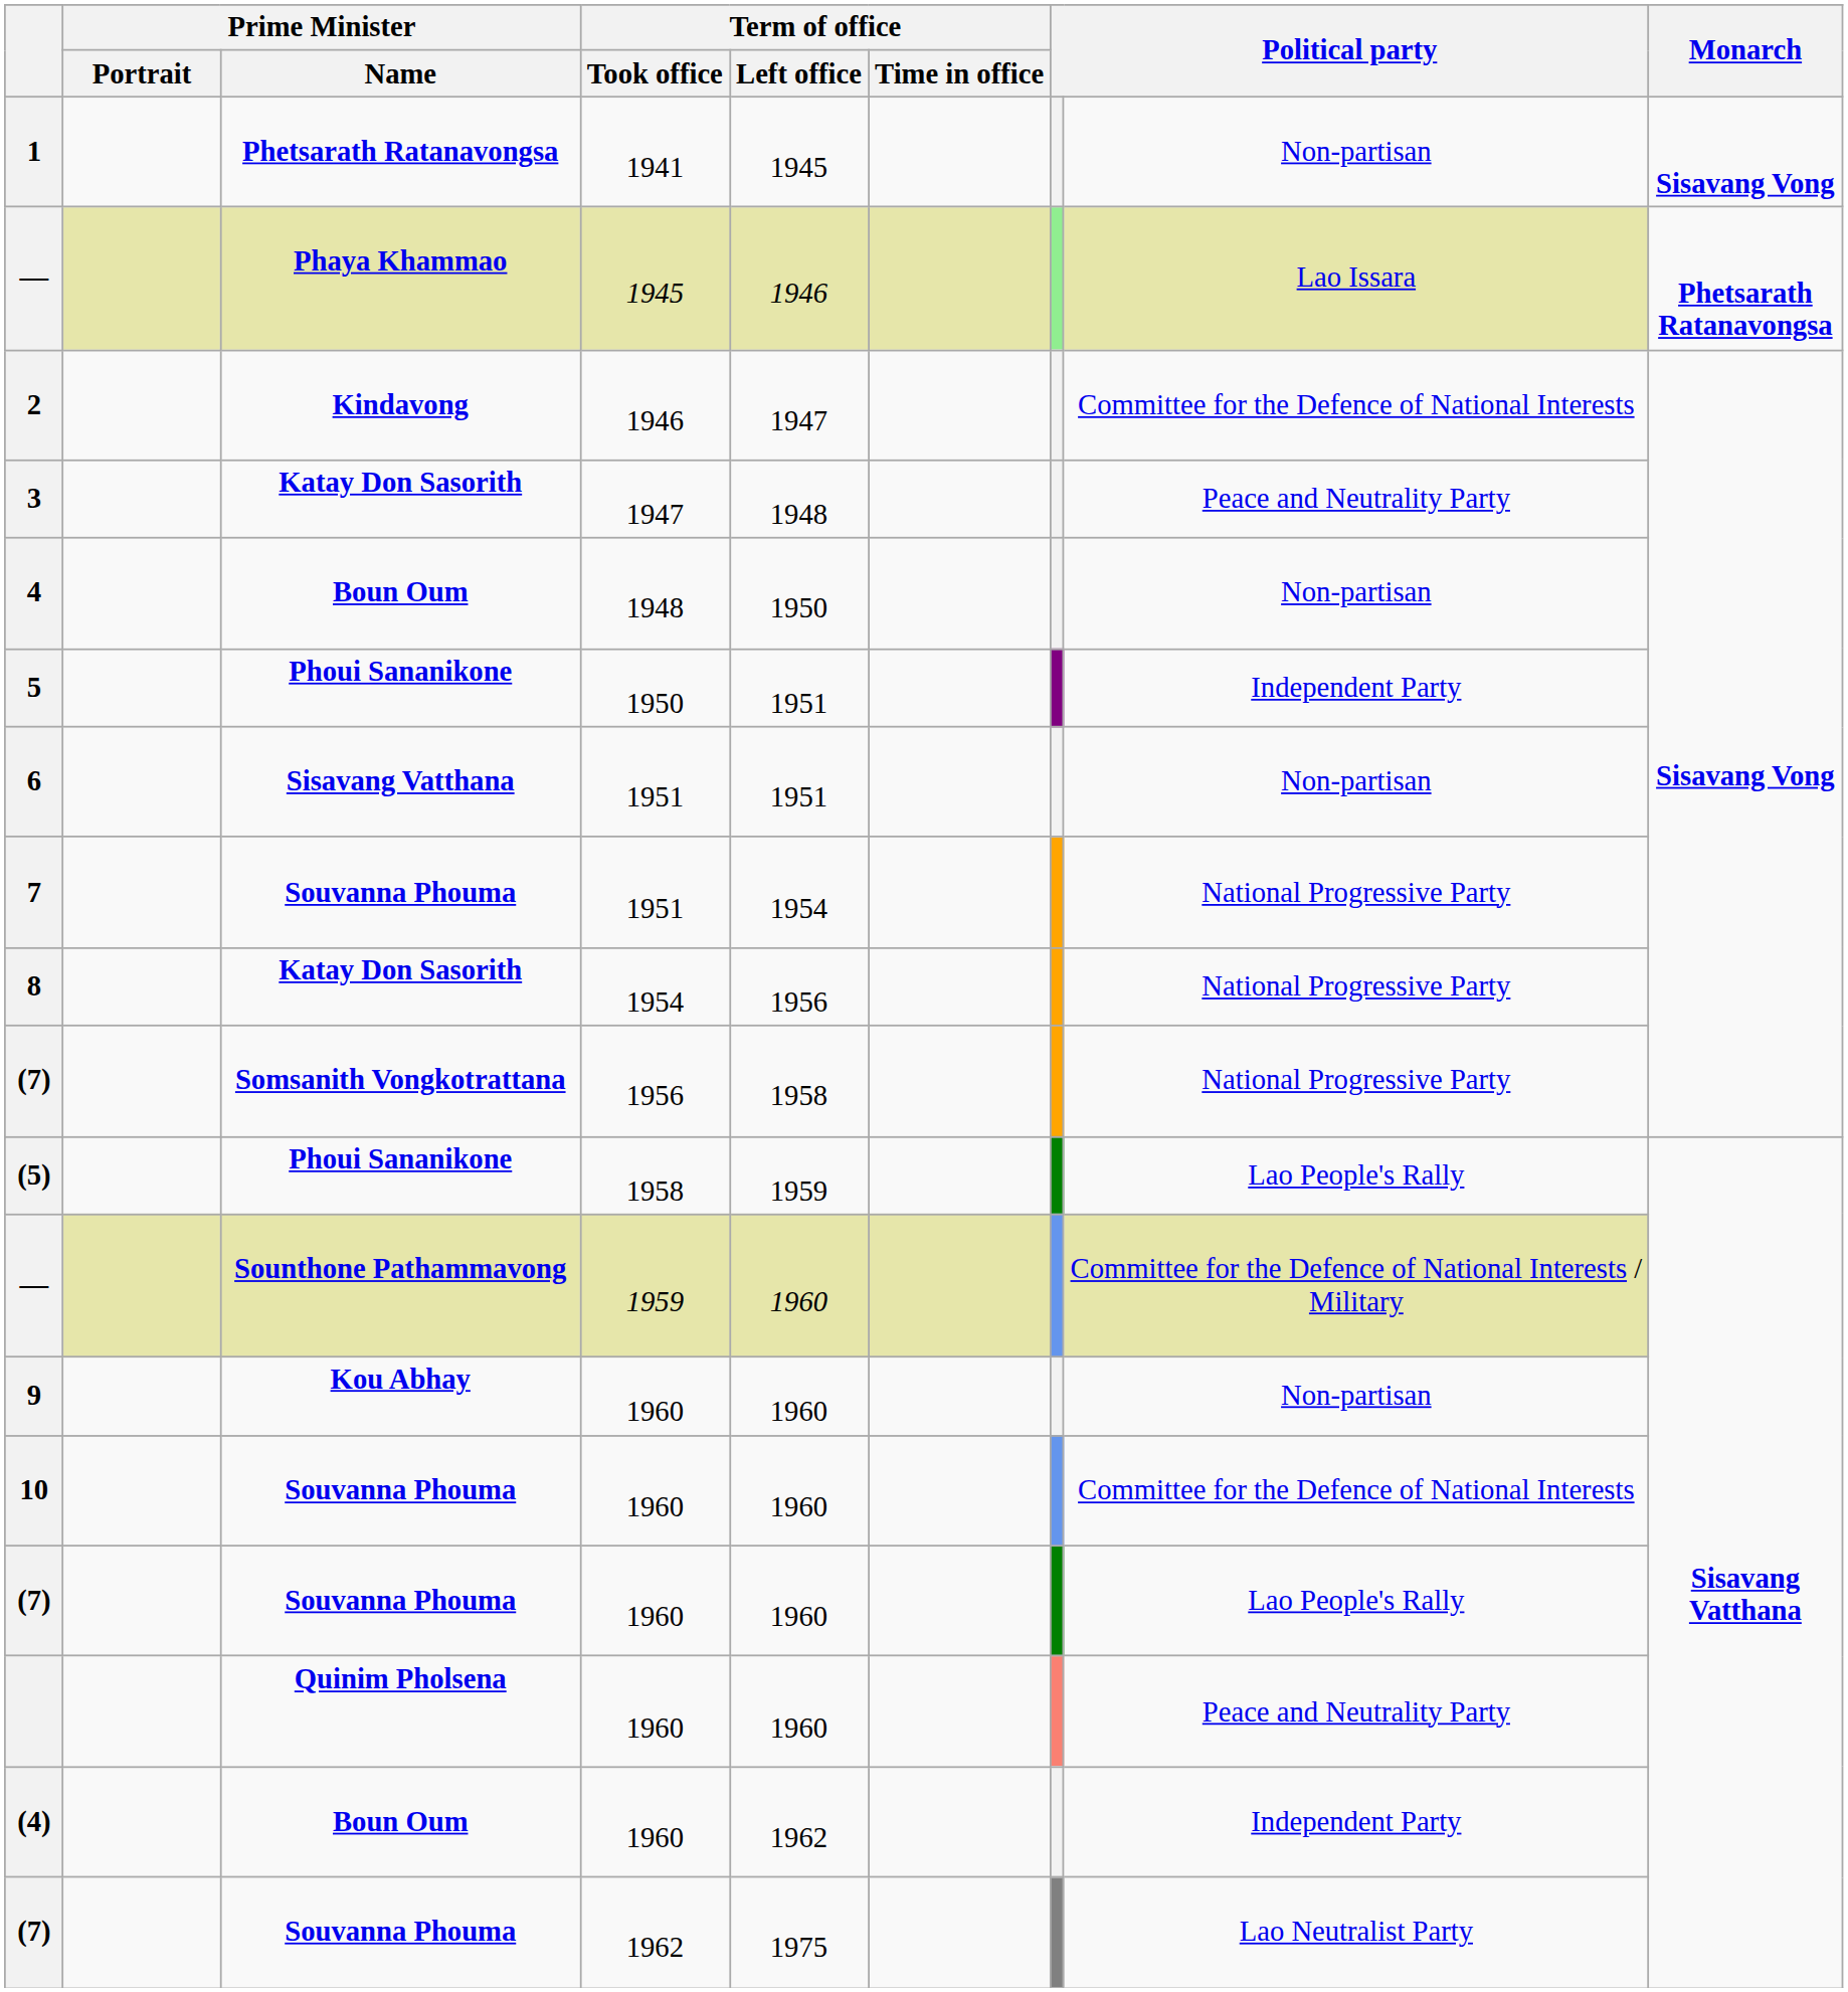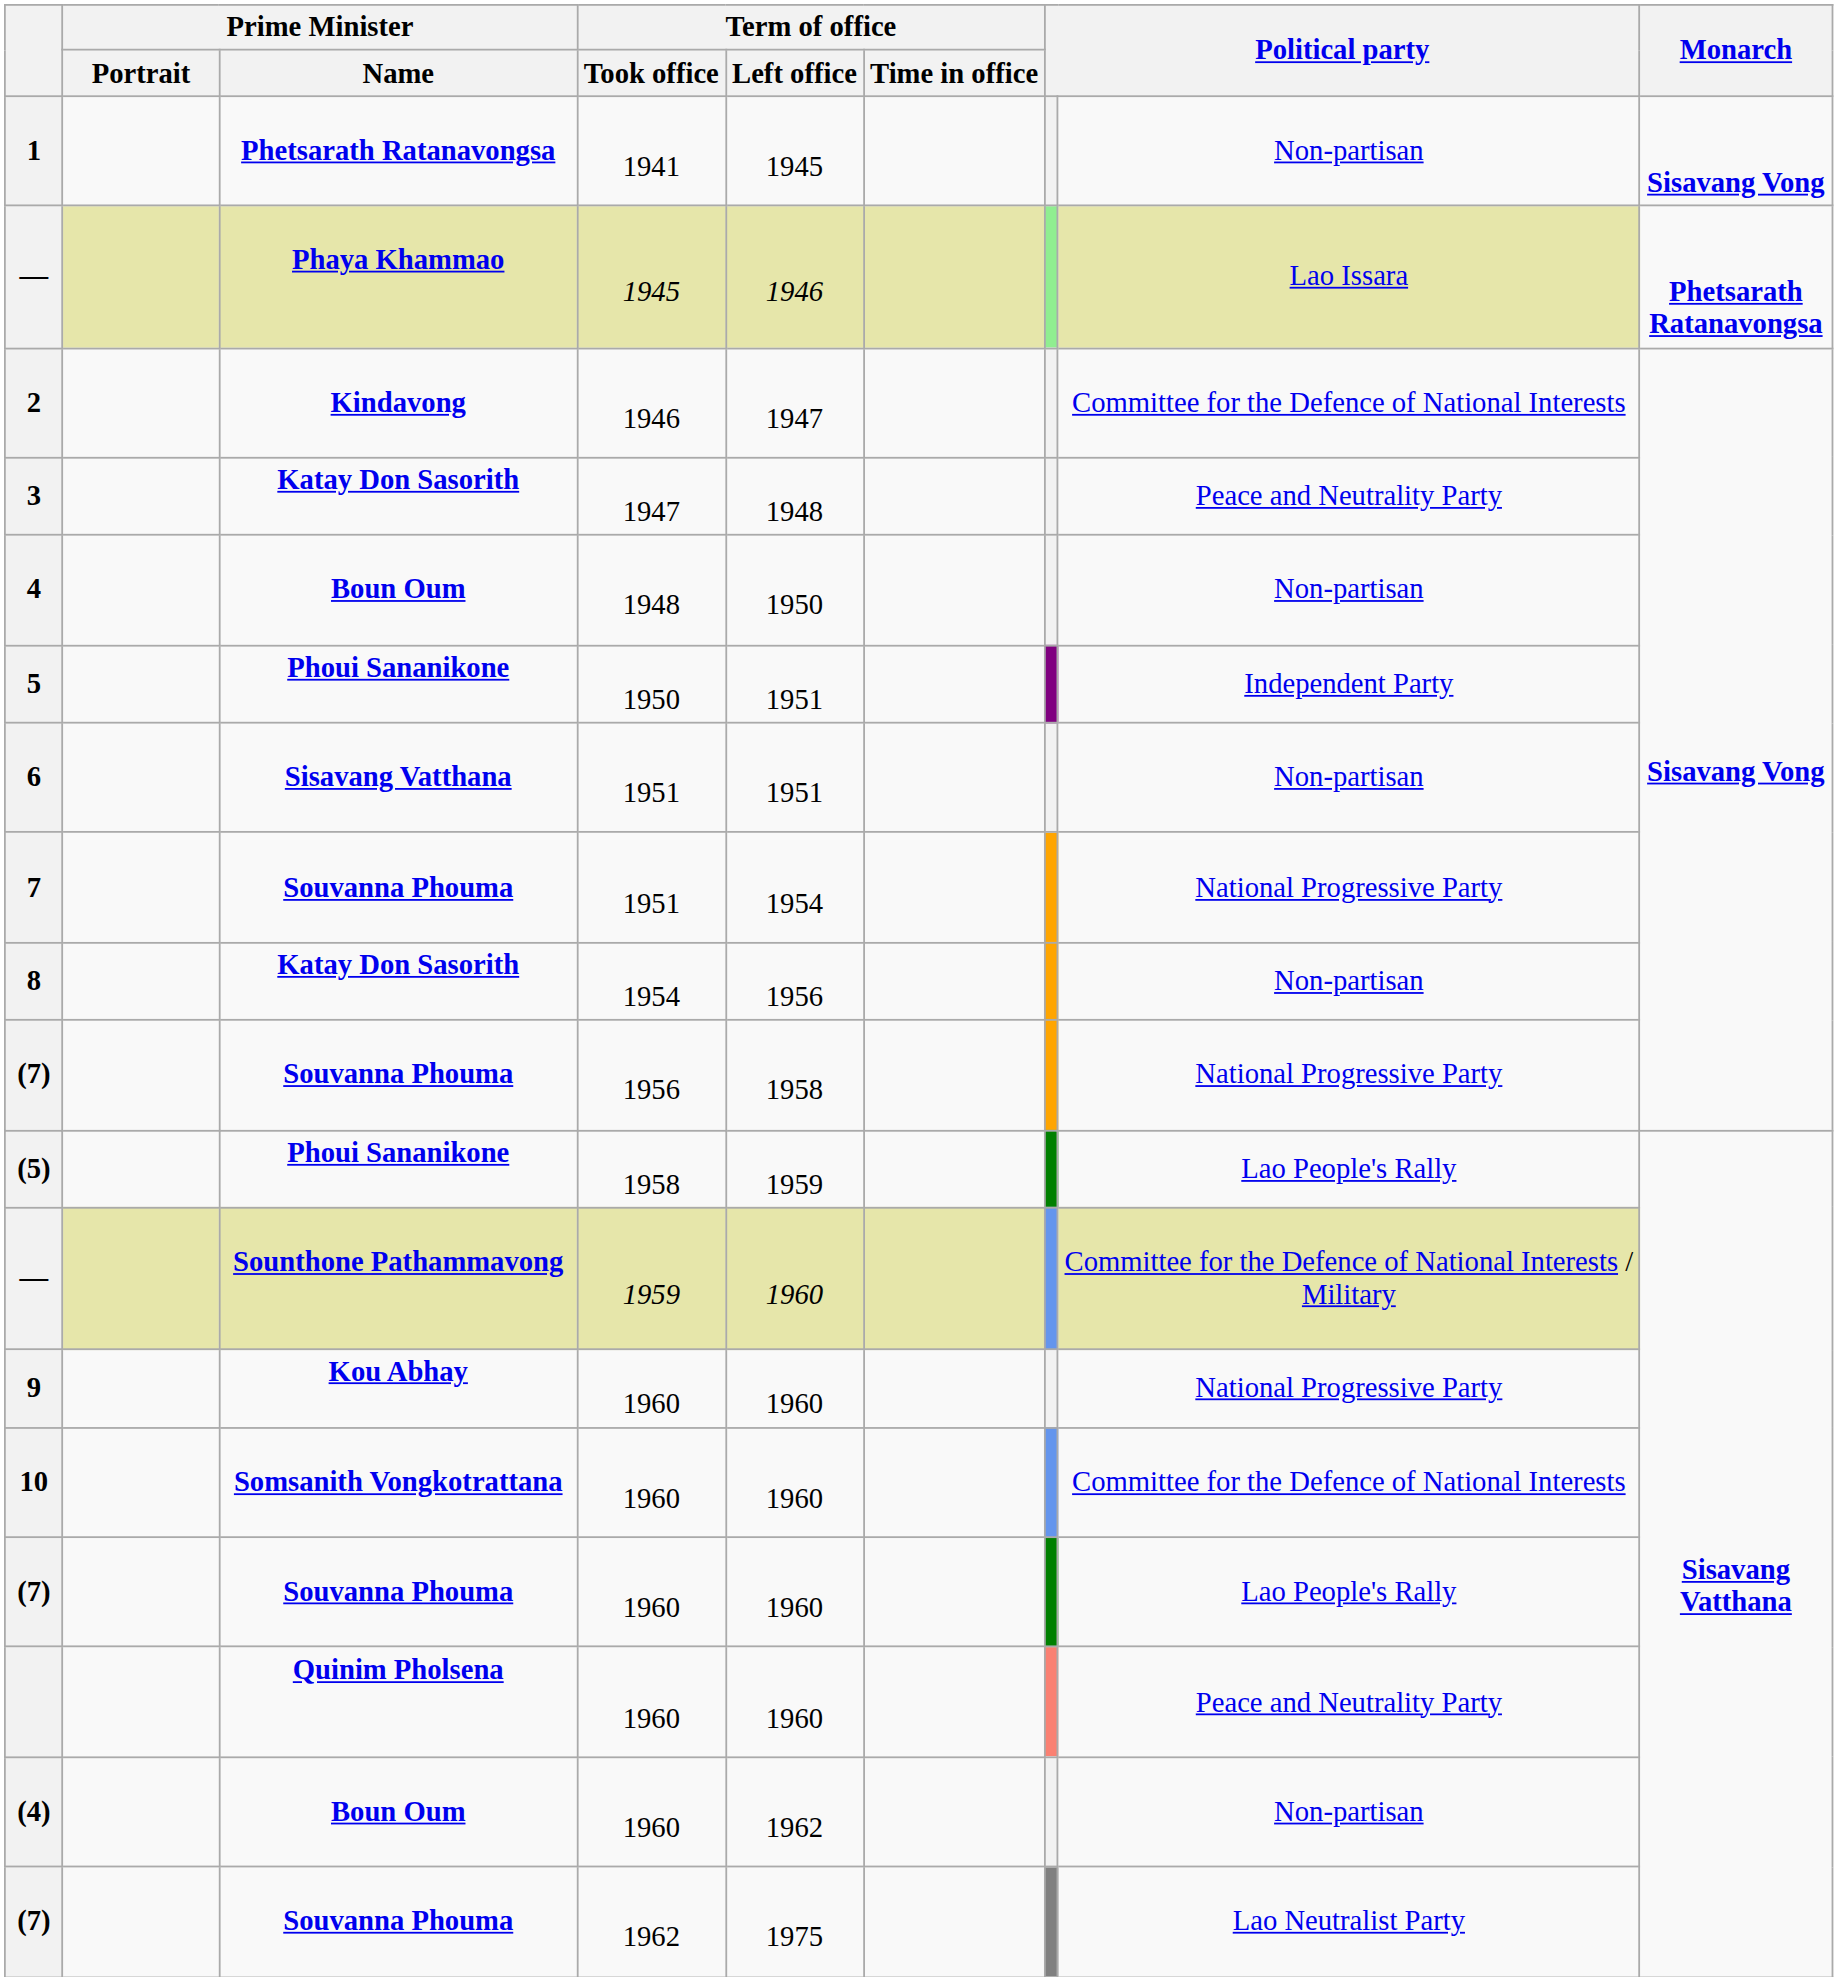8 | column 8: National Progressive Party -> Non-partisan
(7) / 1956 | Prime Minister / Name: Somsanith Vongkotrattana -> Souvanna Phouma
9 | column 8: Non-partisan -> National Progressive Party
10 | Prime Minister / Name: Souvanna Phouma -> Somsanith Vongkotrattana
(4) | column 8: Independent Party -> Non-partisan
